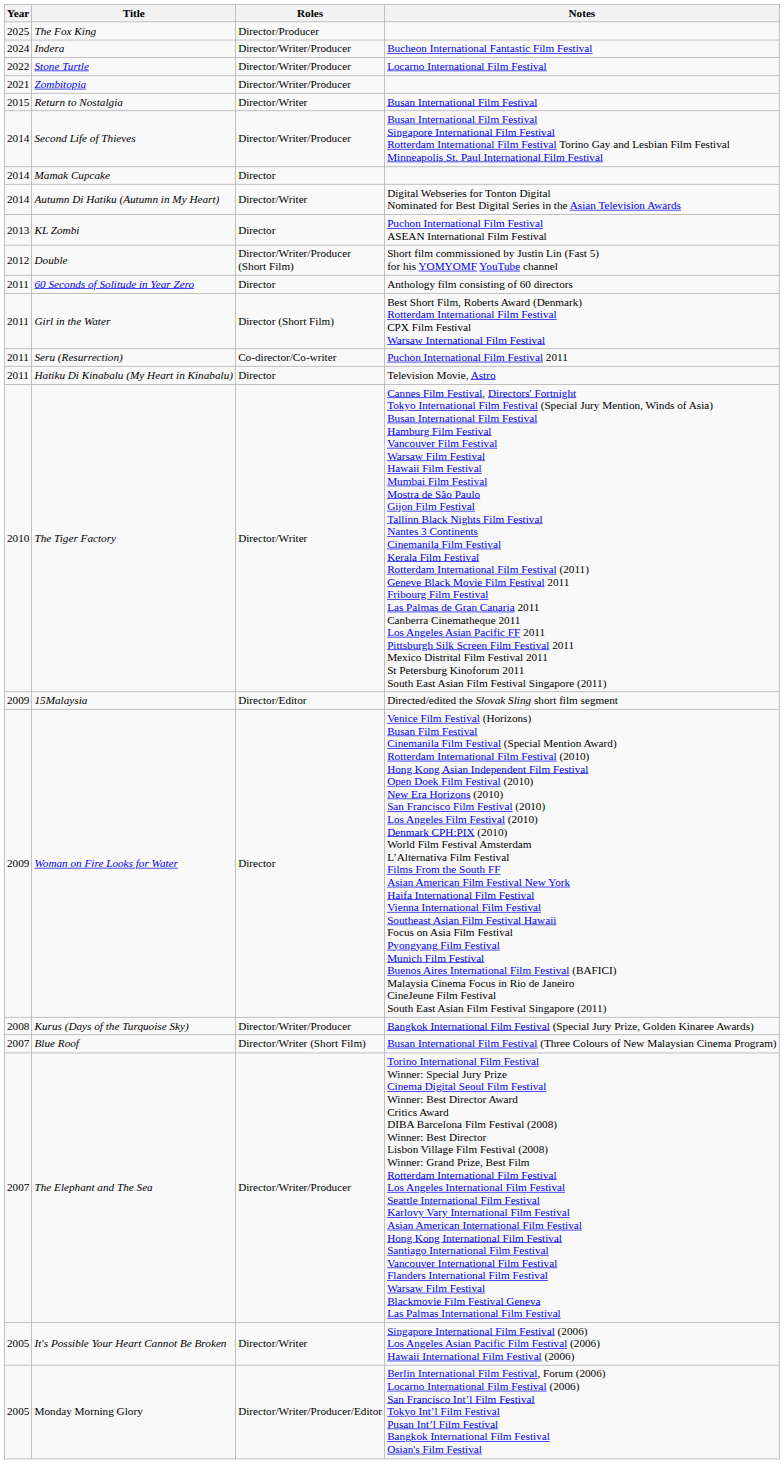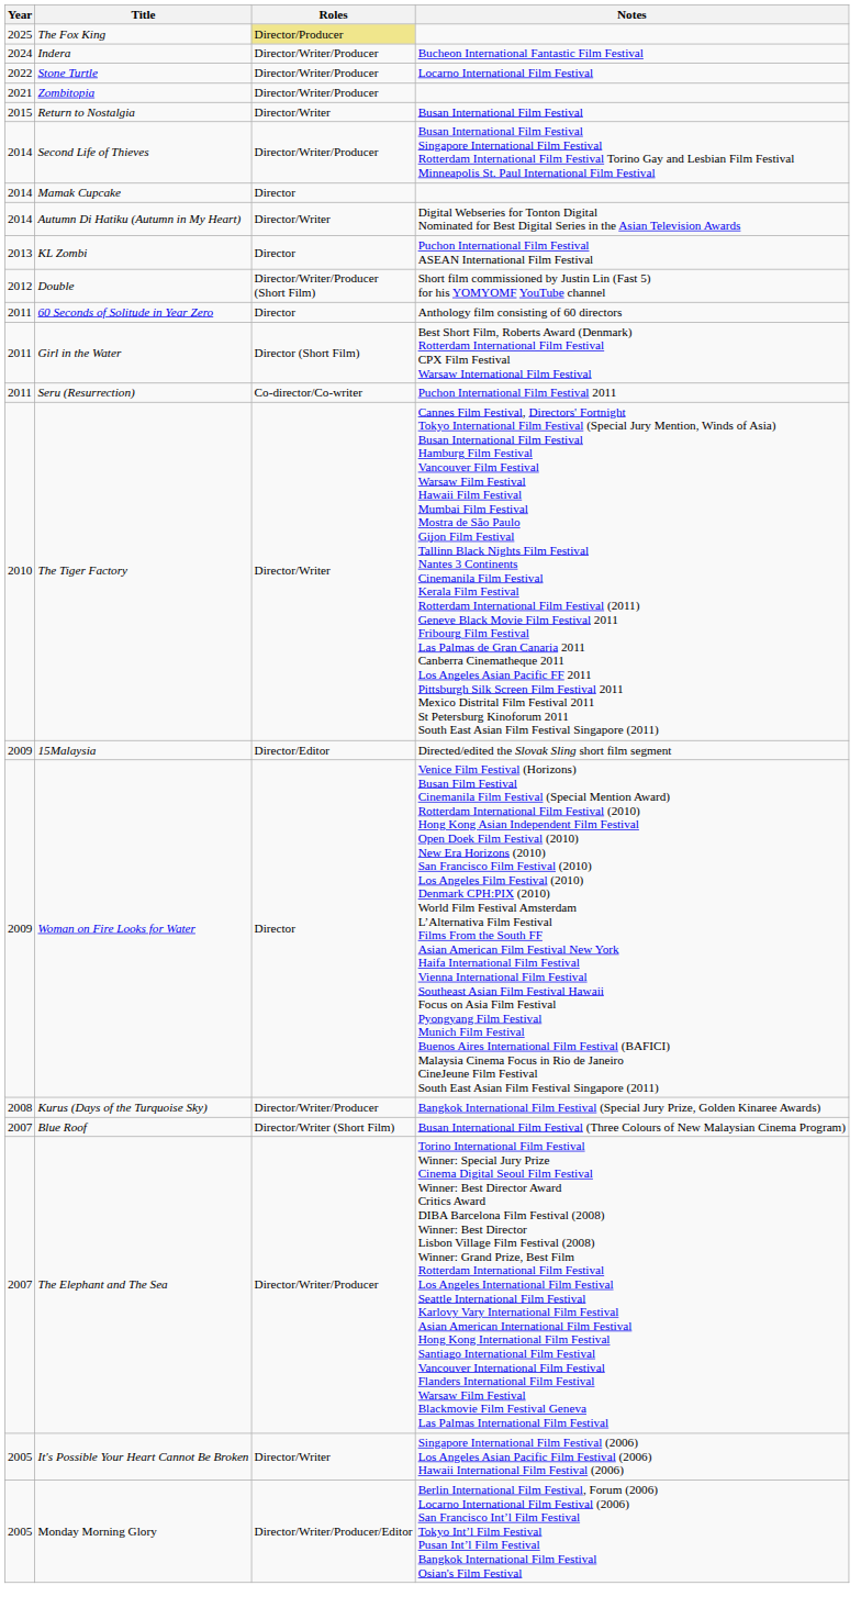The Fox King | Roles: no background -> khaki background
- row: 2011 | Hatiku Di Kinabalu (My Heart in Kinabalu) | Director | Television Movie, Astro
